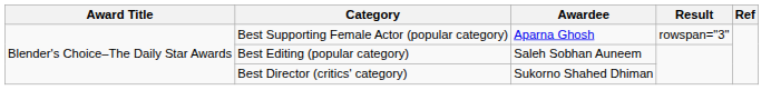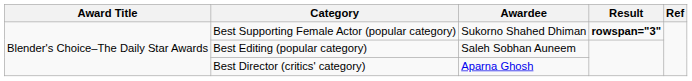Best Supporting Female Actor (popular category) | Awardee: Aparna Ghosh -> Sukorno Shahed Dhiman
Best Supporting Female Actor (popular category) | Result: normal -> bold
Best Director (critics' category) | Awardee: Sukorno Shahed Dhiman -> Aparna Ghosh
